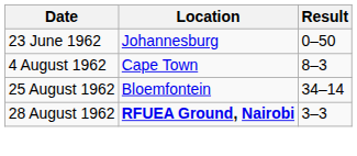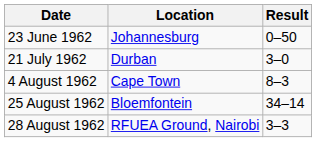+ row: 21 July 1962 | Durban | 3–0
28 August 1962 | Location: bold -> normal
